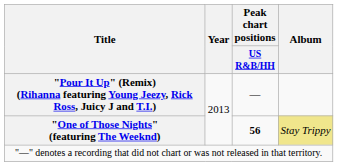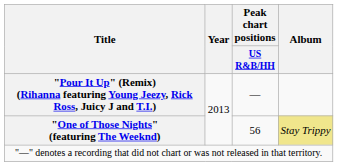"One of Those Nights" (featuring The Weeknd) | Peak chart positions / US R&B/HH: bold -> normal
